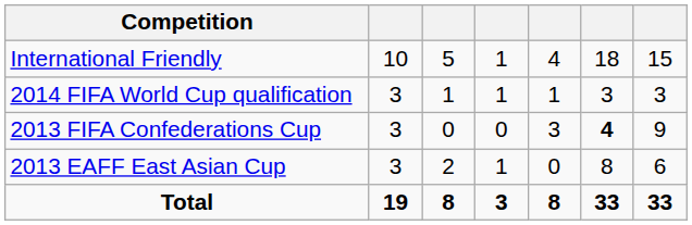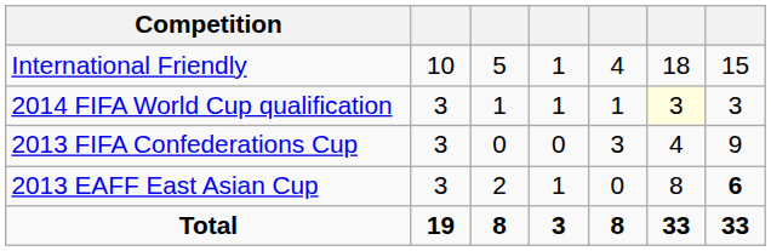2014 FIFA World Cup qualification | column 6: no background -> lightyellow background
2013 FIFA Confederations Cup | column 6: bold -> normal
2013 EAFF East Asian Cup | column 7: normal -> bold
